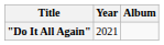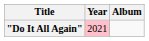row 2 | Year: no background -> pink background
